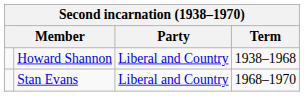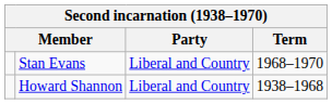rows swapped: Howard Shannon <-> Stan Evans
